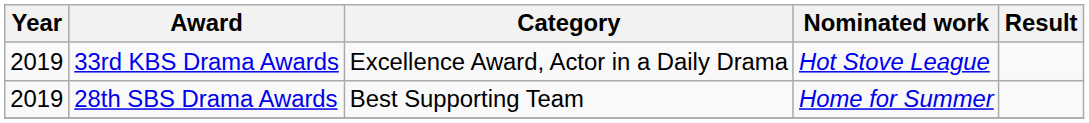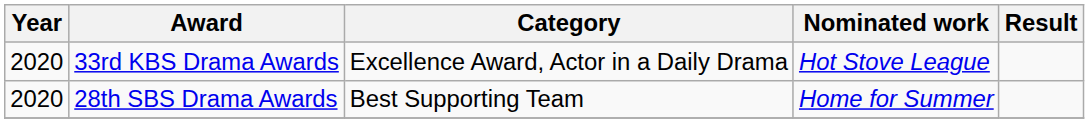33rd KBS Drama Awards | Year: 2019 -> 2020
28th SBS Drama Awards | Year: 2019 -> 2020
